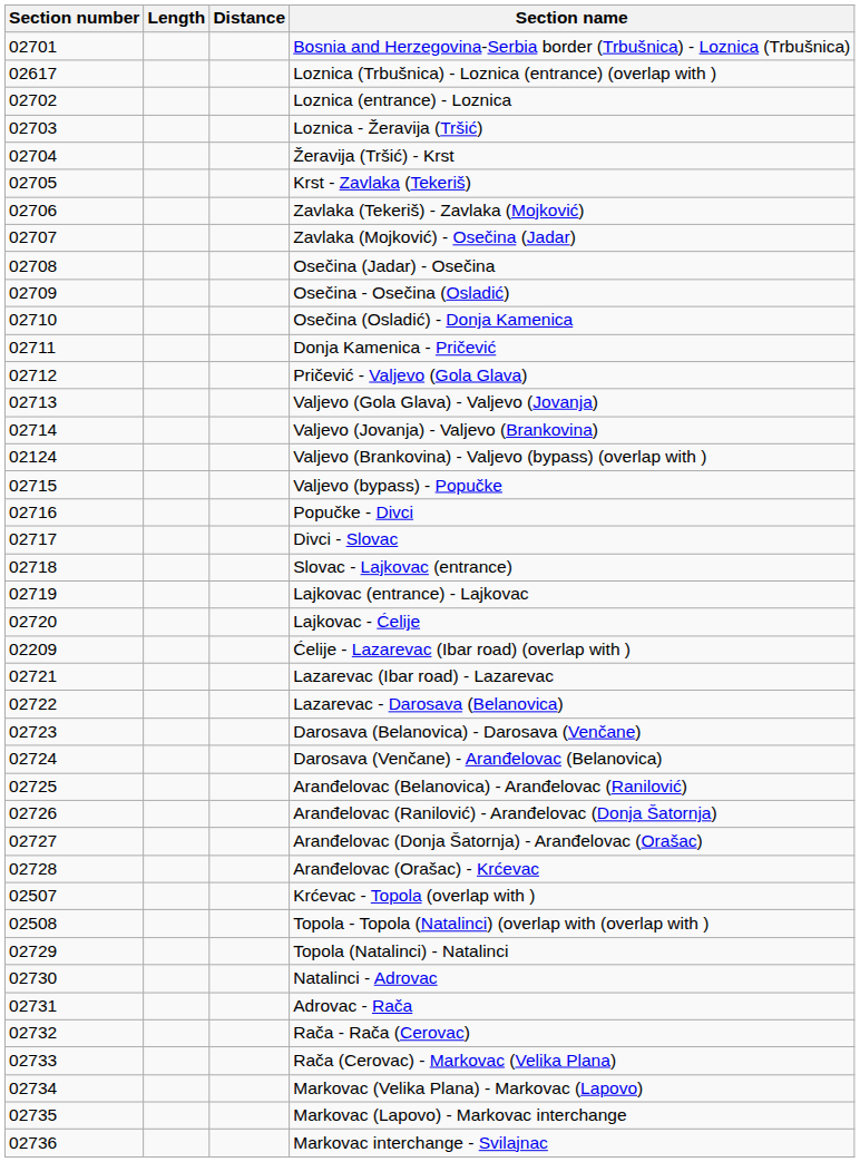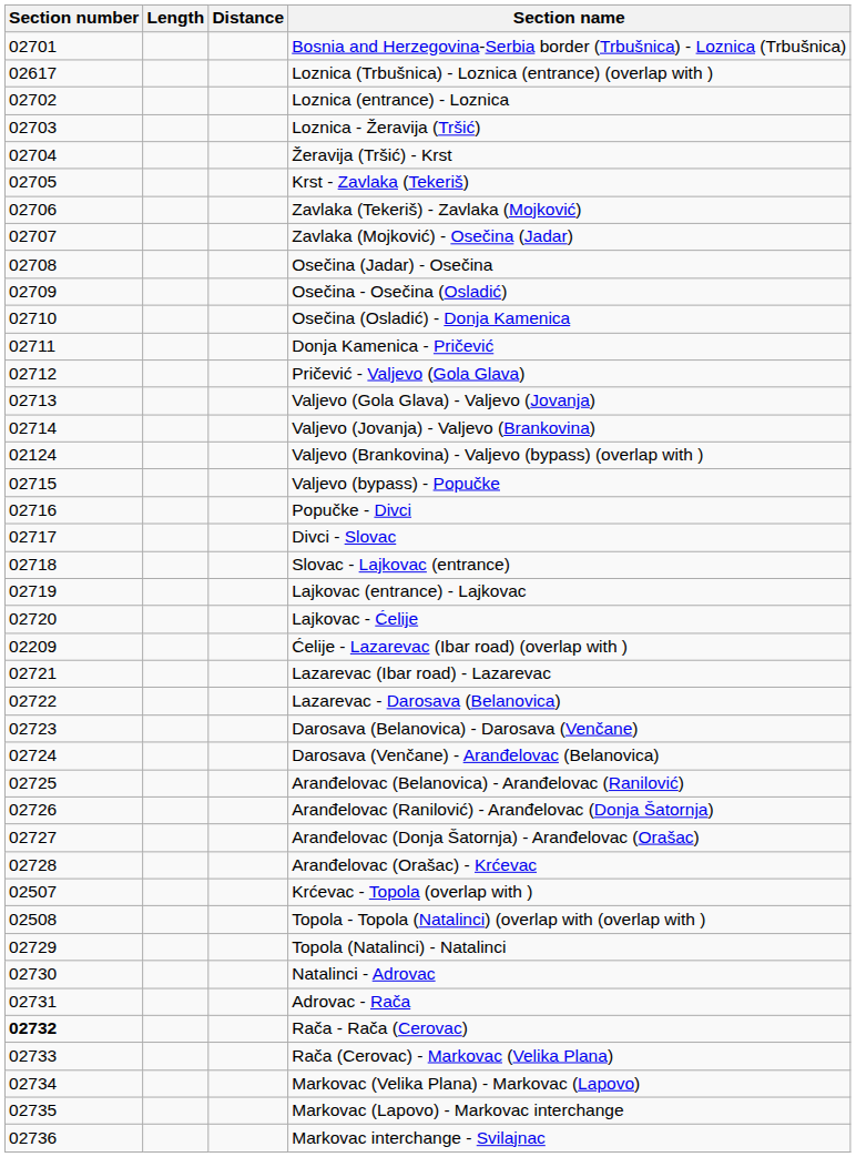Rača - Rača (Cerovac) | Section number: normal -> bold
